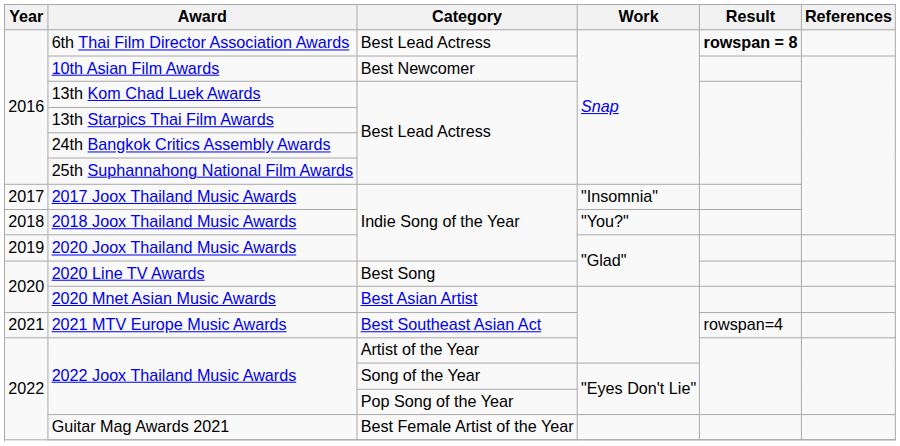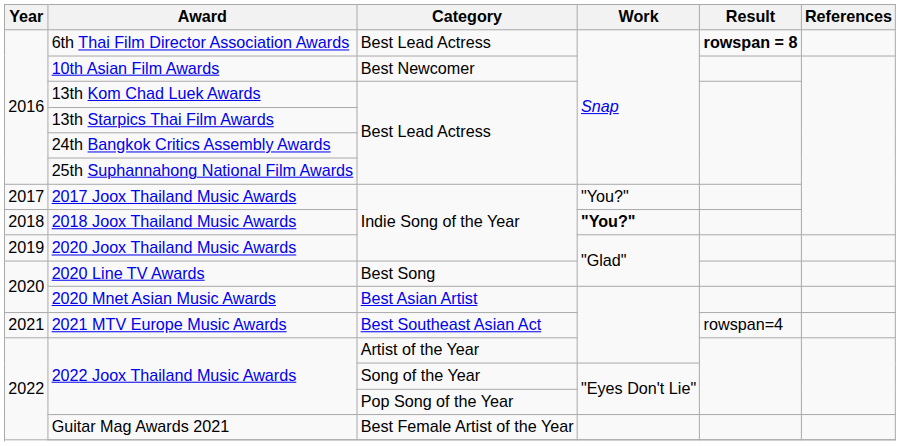2017 Joox Thailand Music Awards | Work: "Insomnia" -> "You?"
2018 Joox Thailand Music Awards | Work: normal -> bold
